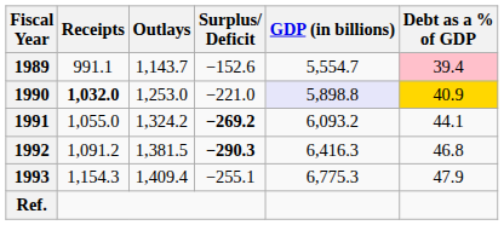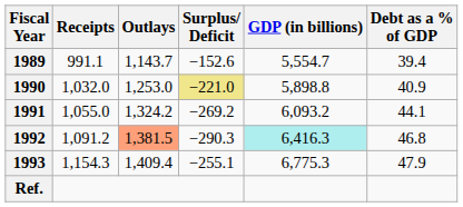1989 | Debt as a % of GDP: pink background -> no background
1990 | Receipts: bold -> normal
1990 | Surplus/ Deficit: no background -> khaki background
1990 | GDP (in billions): lavender background -> no background
1990 | Debt as a % of GDP: gold background -> no background
1991 | Surplus/ Deficit: bold -> normal
1992 | Outlays: no background -> lightsalmon background
1992 | Surplus/ Deficit: bold -> normal
1992 | GDP (in billions): no background -> paleturquoise background
